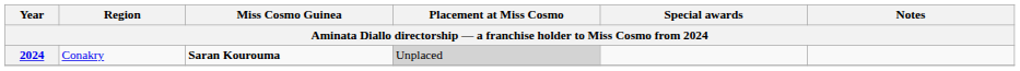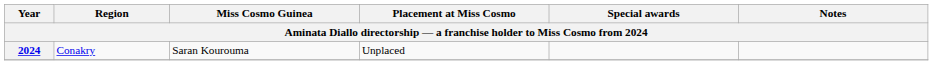2024 | Miss Cosmo Guinea: bold -> normal
2024 | Placement at Miss Cosmo: lightgrey background -> no background
